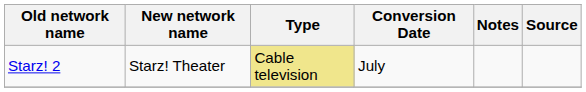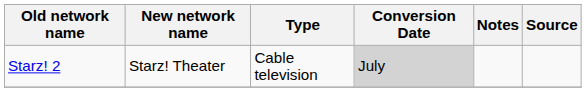Starz! 2 | Type: khaki background -> no background
Starz! 2 | Conversion Date: no background -> lightgrey background
